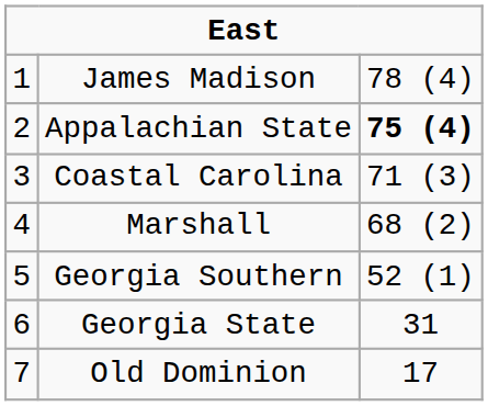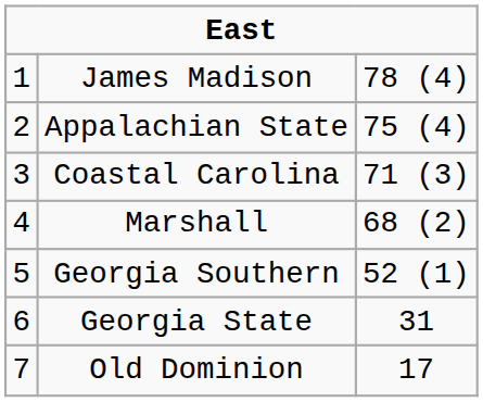Appalachian State | column 3: bold -> normal
